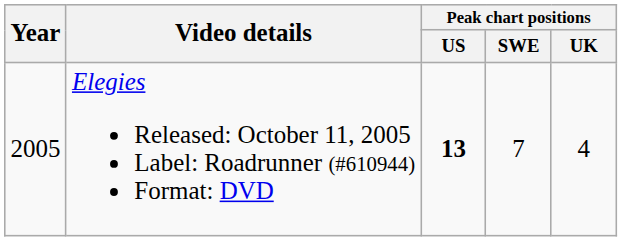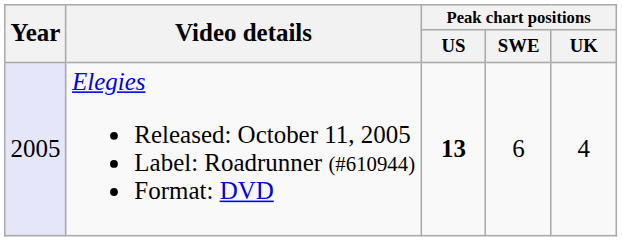row 3 | Year: no background -> lavender background
row 3 | Peak chart positions / SWE: 7 -> 6
